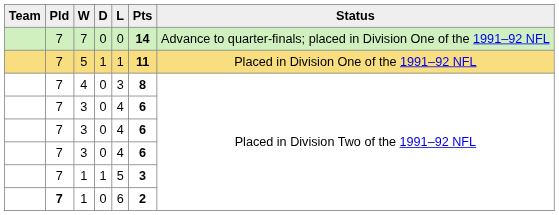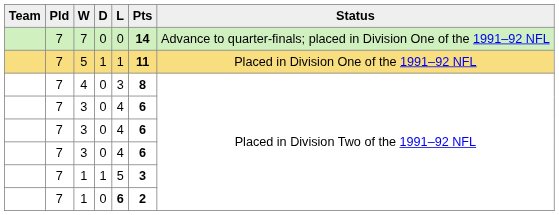1 / 0 | Pld: bold -> normal
1 / 0 | L: normal -> bold
